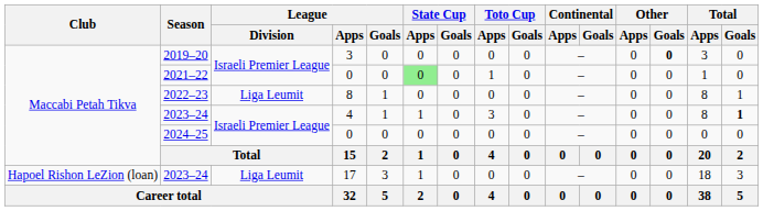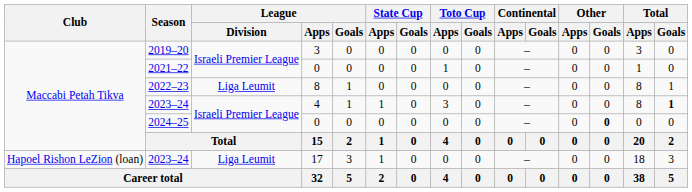2019–20 | Other / Goals: bold -> normal
2021–22 | State Cup / Apps: lightgreen background -> no background
2024–25 | Other / Goals: normal -> bold
